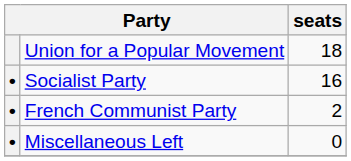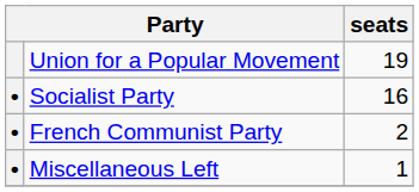Union for a Popular Movement | seats: 18 -> 19
Miscellaneous Left | seats: 0 -> 1
